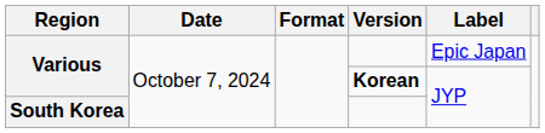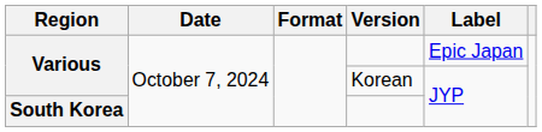Various / Korean | Version: bold -> normal
